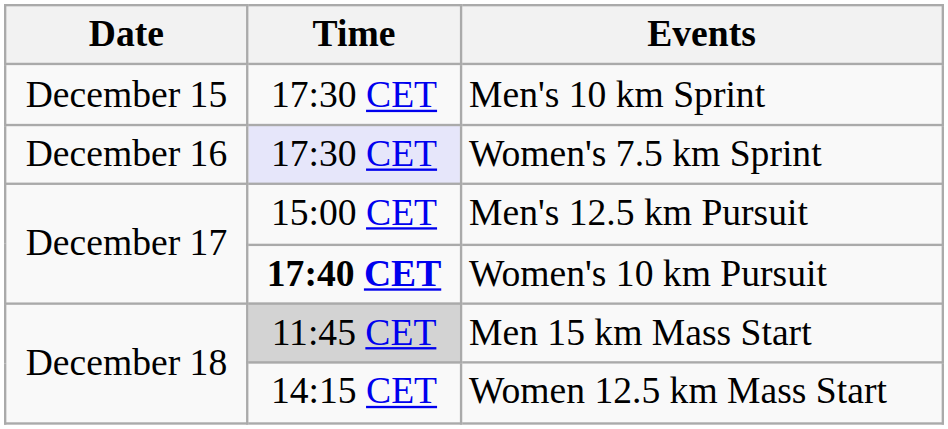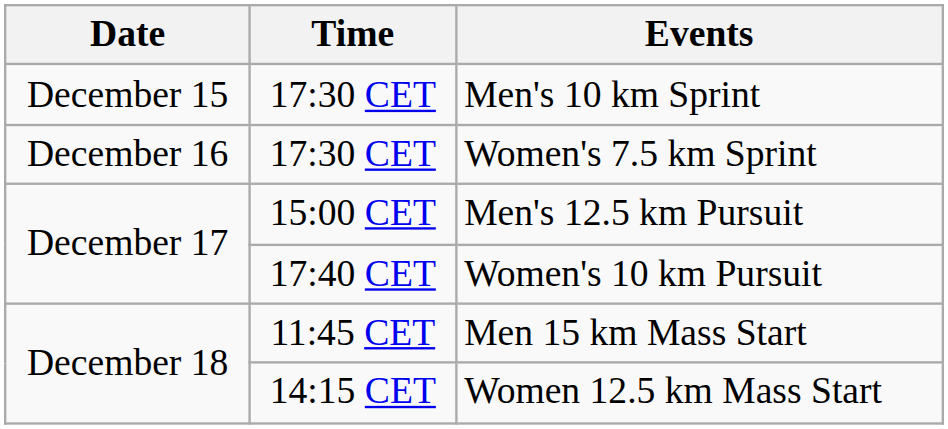Women's 7.5 km Sprint | Time: lavender background -> no background
Women's 10 km Pursuit | Time: bold -> normal
Men 15 km Mass Start | Time: lightgrey background -> no background
